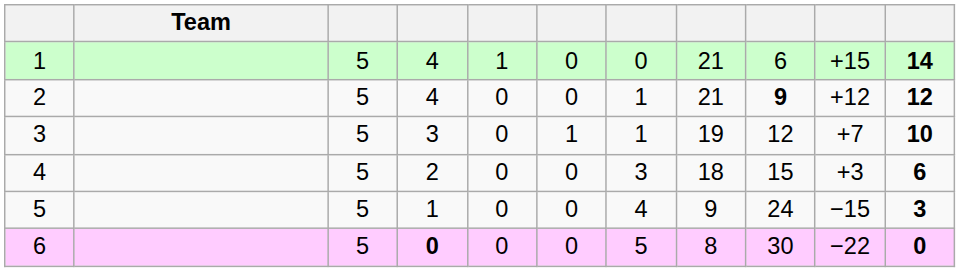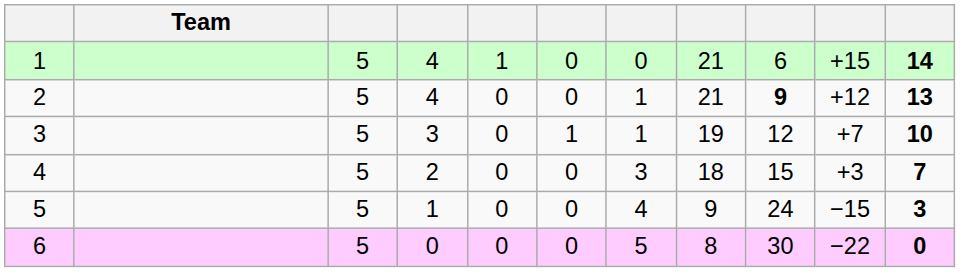row 3 | column 11: 12 -> 13
row 5 | column 11: 6 -> 7
row 7 | column 4: bold -> normal
